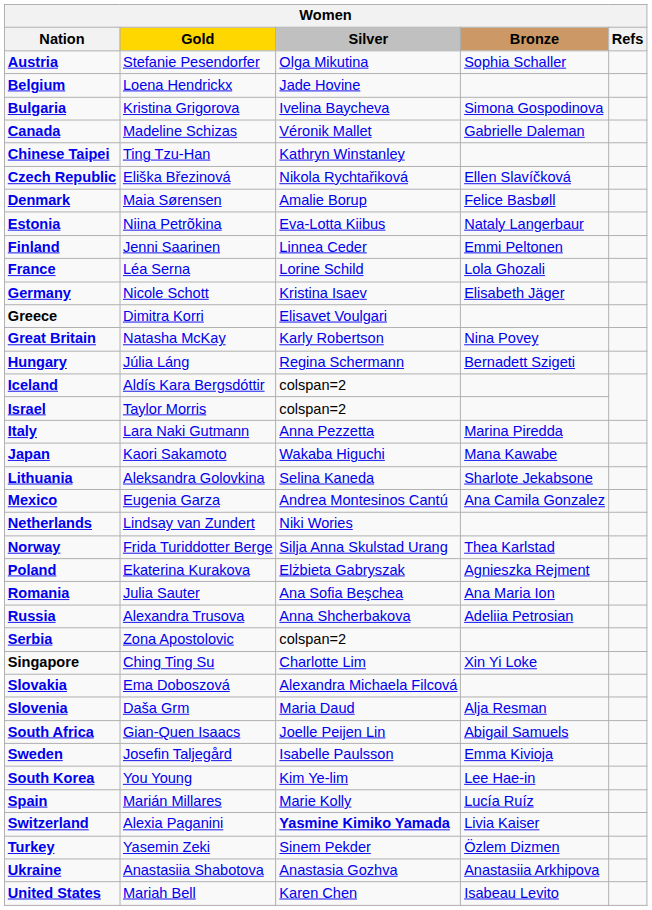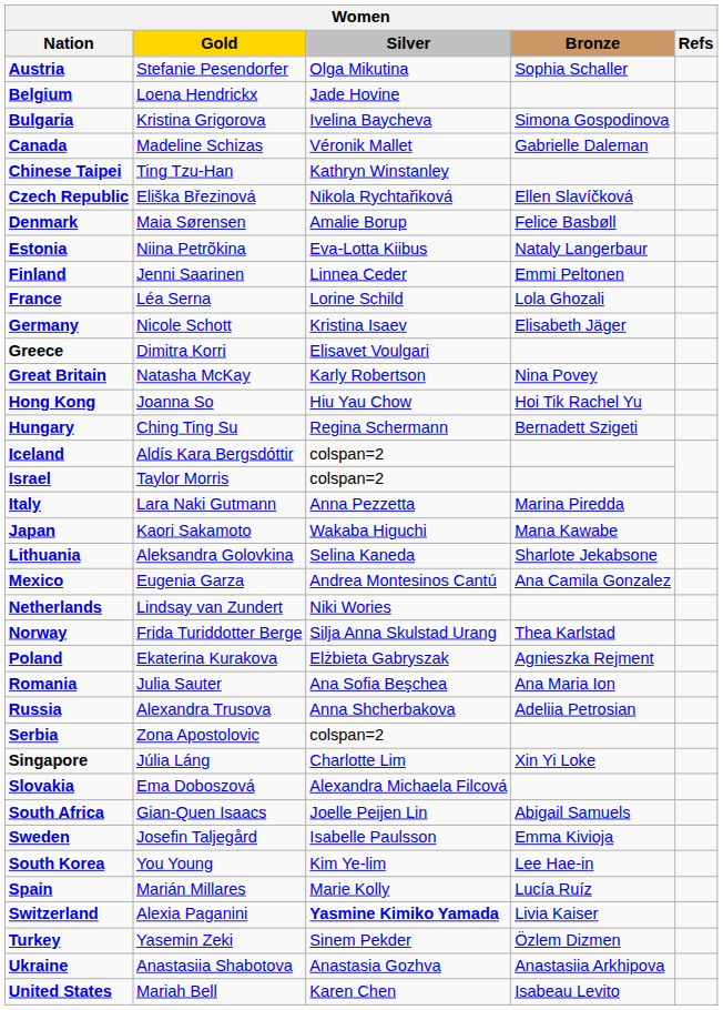+ row: Hong Kong | Joanna So | Hiu Yau Chow | Hoi Tik Rachel Yu
Hungary | Gold: Júlia Láng -> Ching Ting Su
Singapore | Gold: Ching Ting Su -> Júlia Láng
- row: Slovenia | Daša Grm | Maria Daud | Alja Resman
